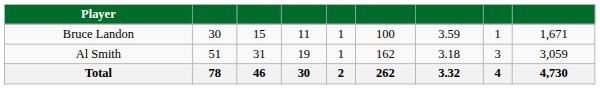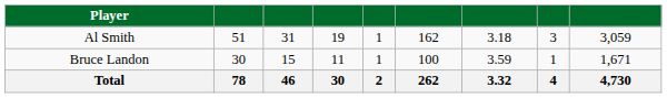rows swapped: Al Smith <-> Bruce Landon
